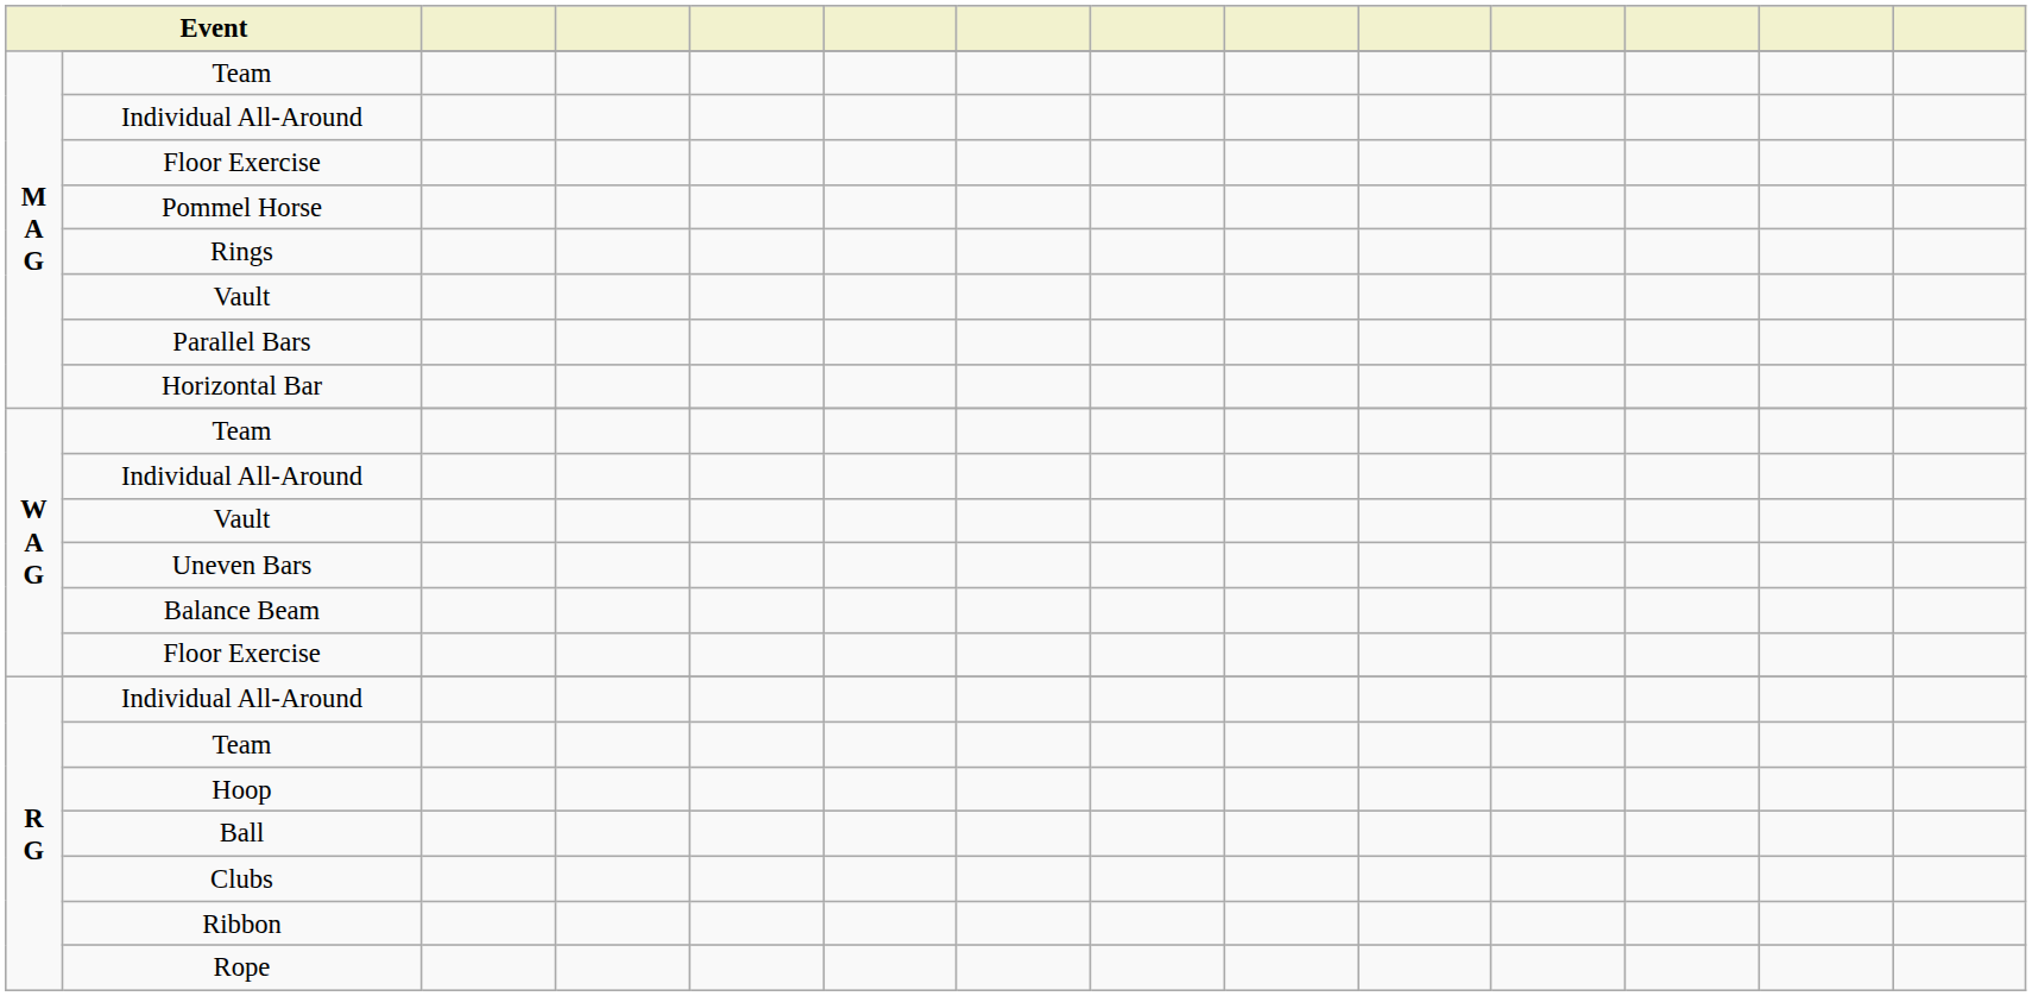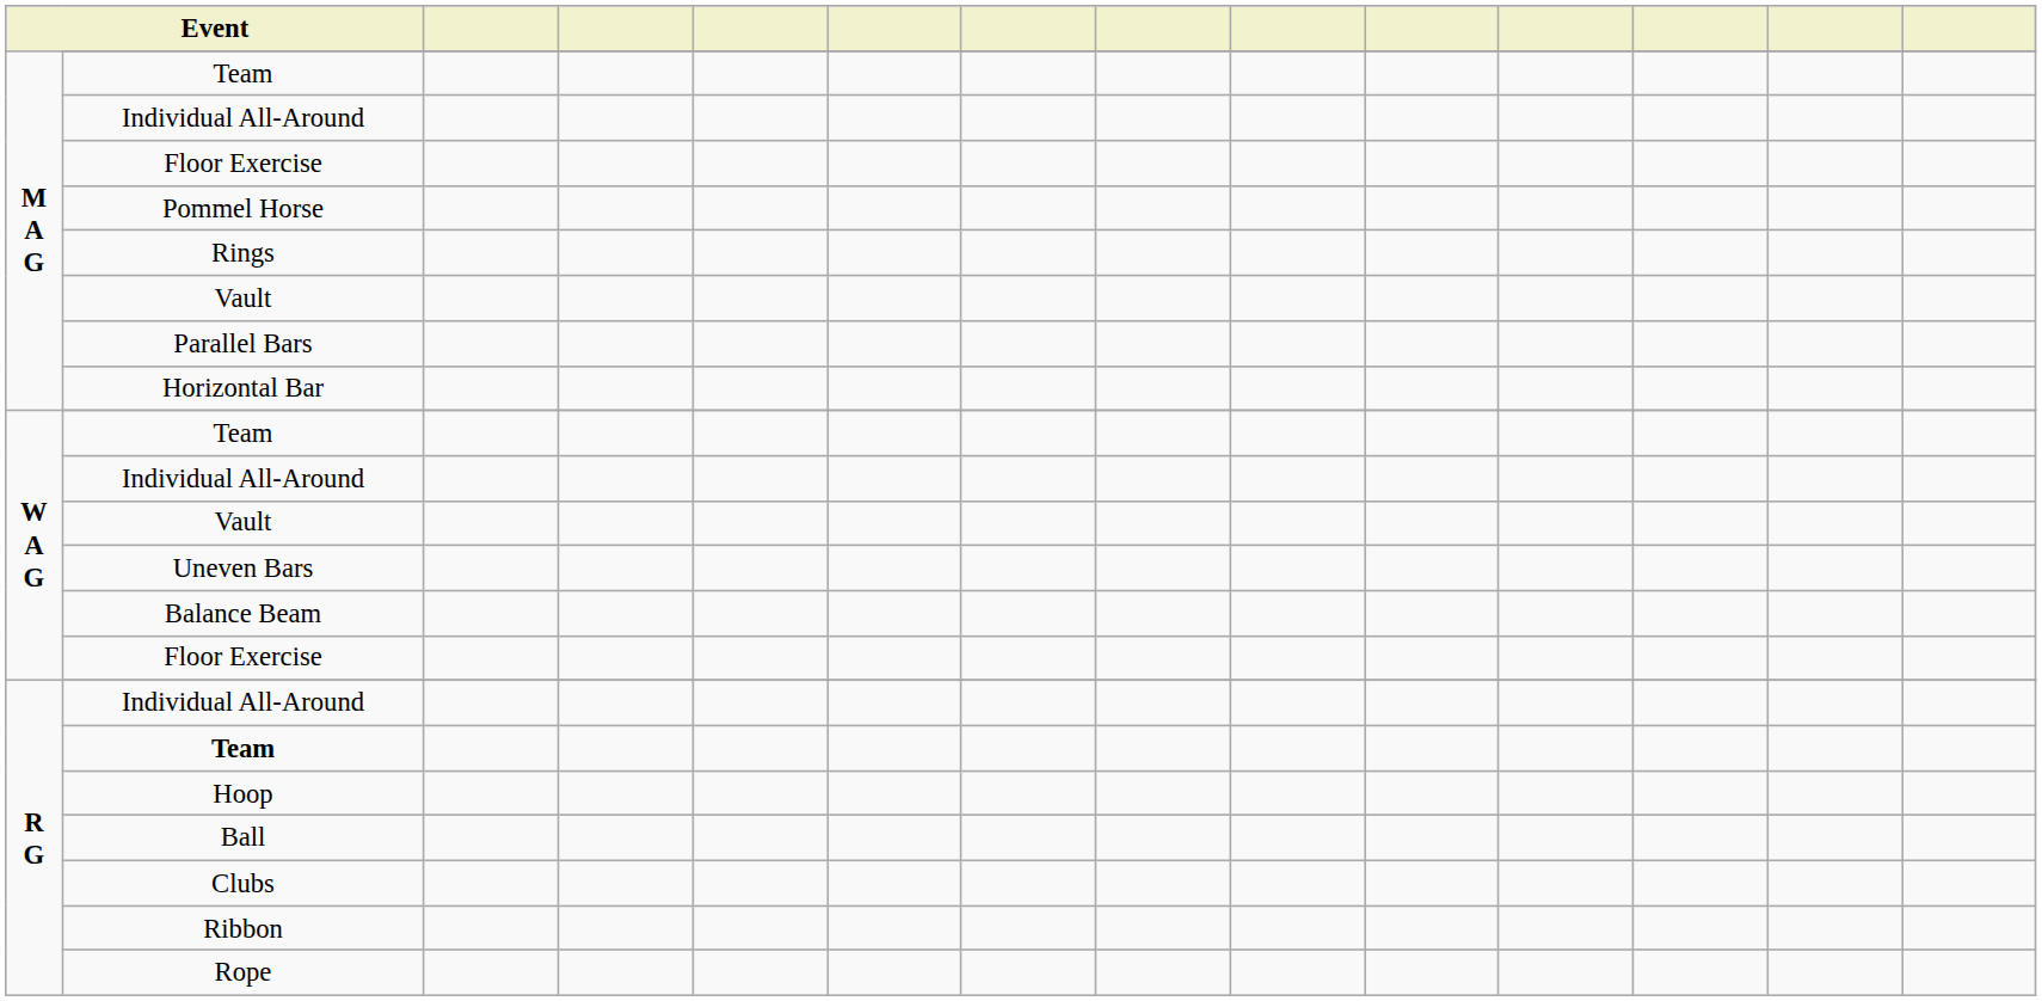R G / Team | column 2: normal -> bold
